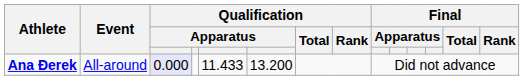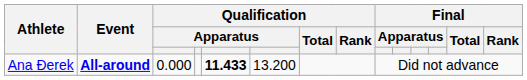row 4 | Athlete: bold -> normal
row 4 | Event: normal -> bold
row 4 | column 3: lavender background -> no background
row 4 | column 5: normal -> bold
